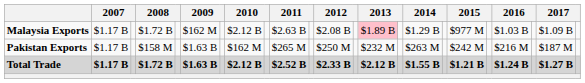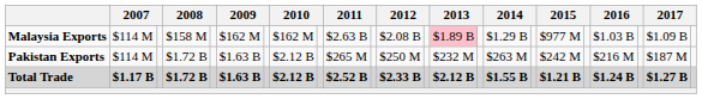Malaysia Exports | column 2: $1.17 B -> $114 M
Malaysia Exports | column 4: $1.72 B -> $158 M
Malaysia Exports | column 8: $2.12 B -> $162 M
Pakistan Exports | column 2: $1.17 B -> $114 M
Pakistan Exports | column 4: $158 M -> $1.72 B
Pakistan Exports | column 8: $162 M -> $2.12 B
